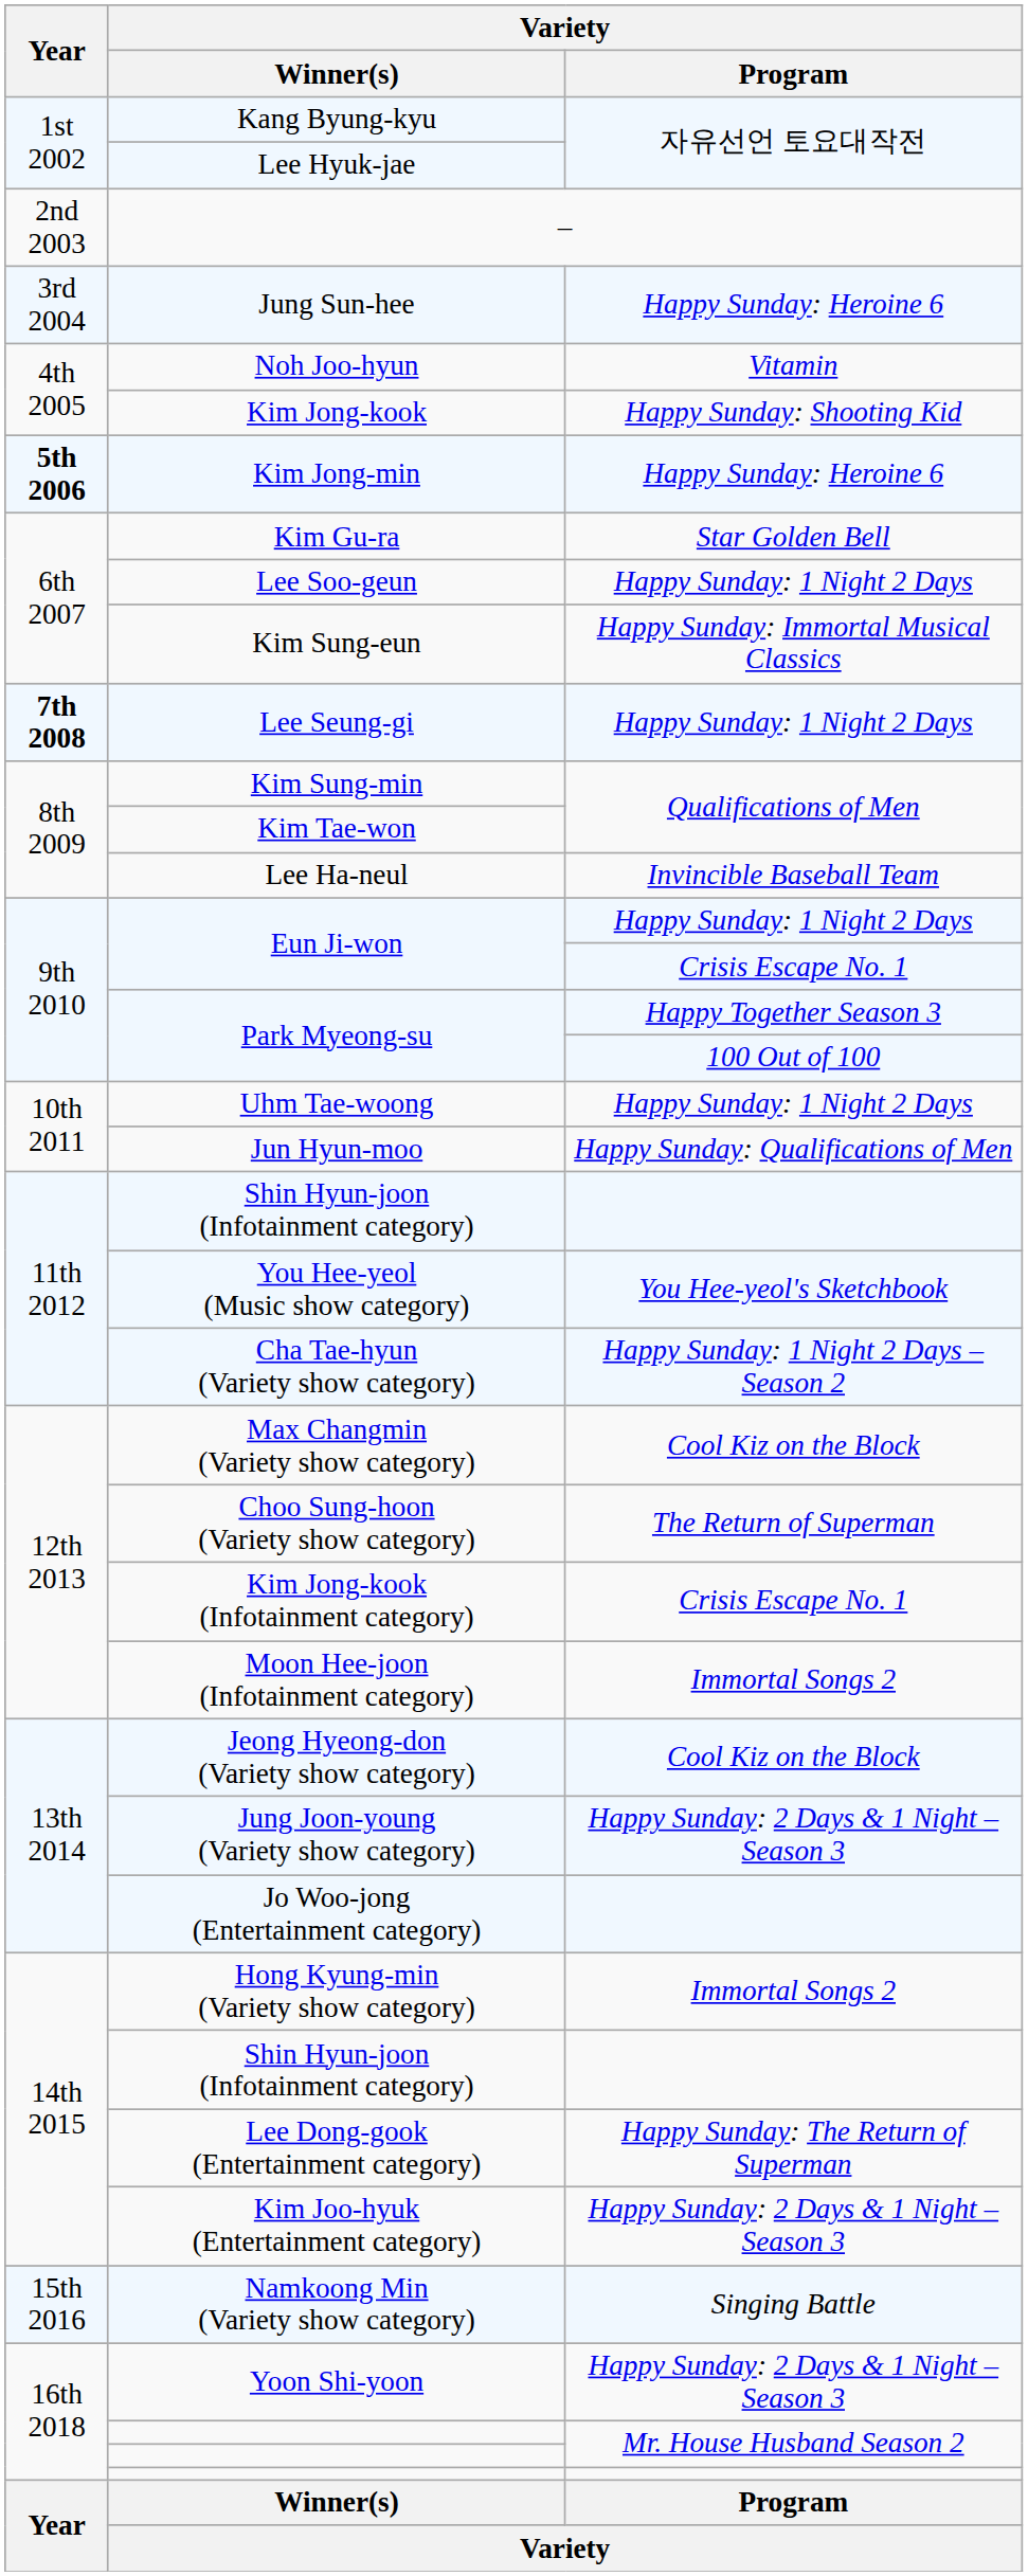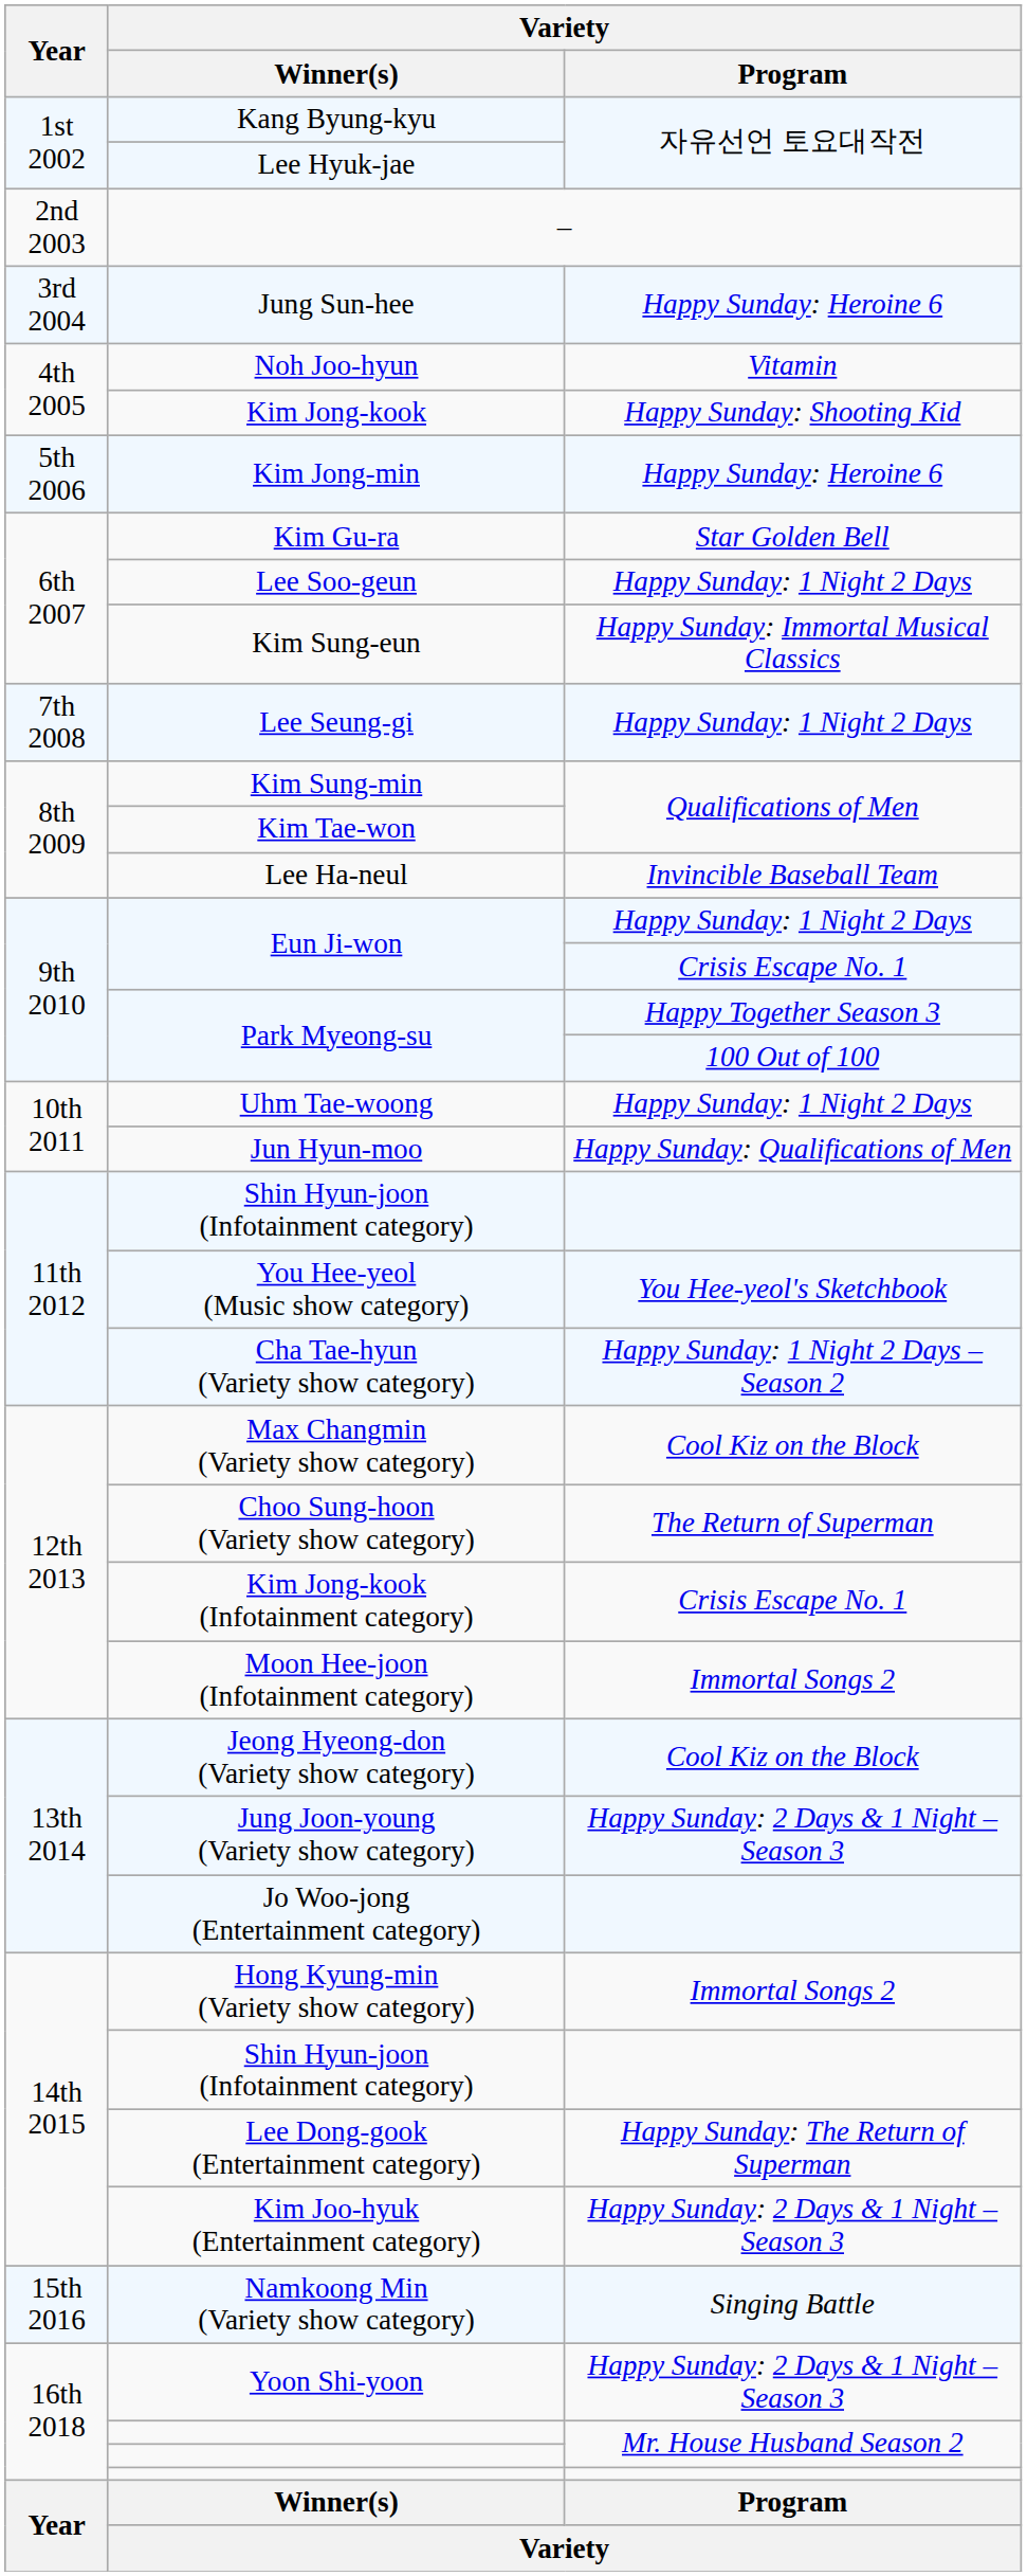Kim Jong-min | Year: bold -> normal
Lee Seung-gi | Year: bold -> normal
